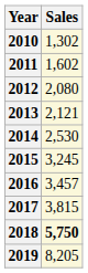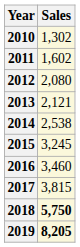2014 | Sales: 2,530 -> 2,538
2016 | Sales: 3,457 -> 3,460
2019 | Sales: normal -> bold
